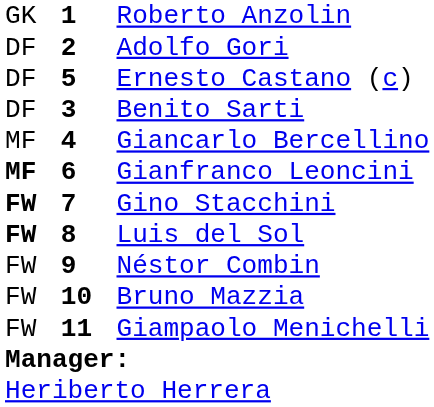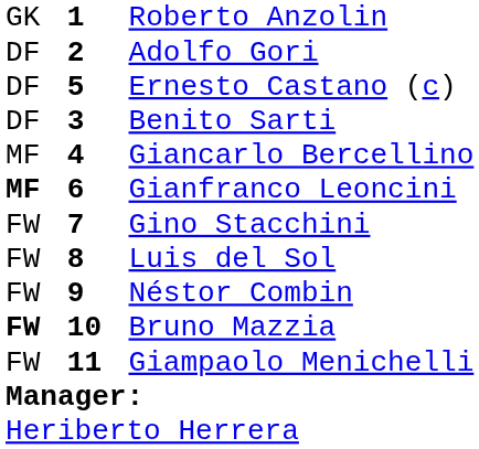Gino Stacchini | column 1: bold -> normal
Luis del Sol | column 1: bold -> normal
Bruno Mazzia | column 1: normal -> bold
